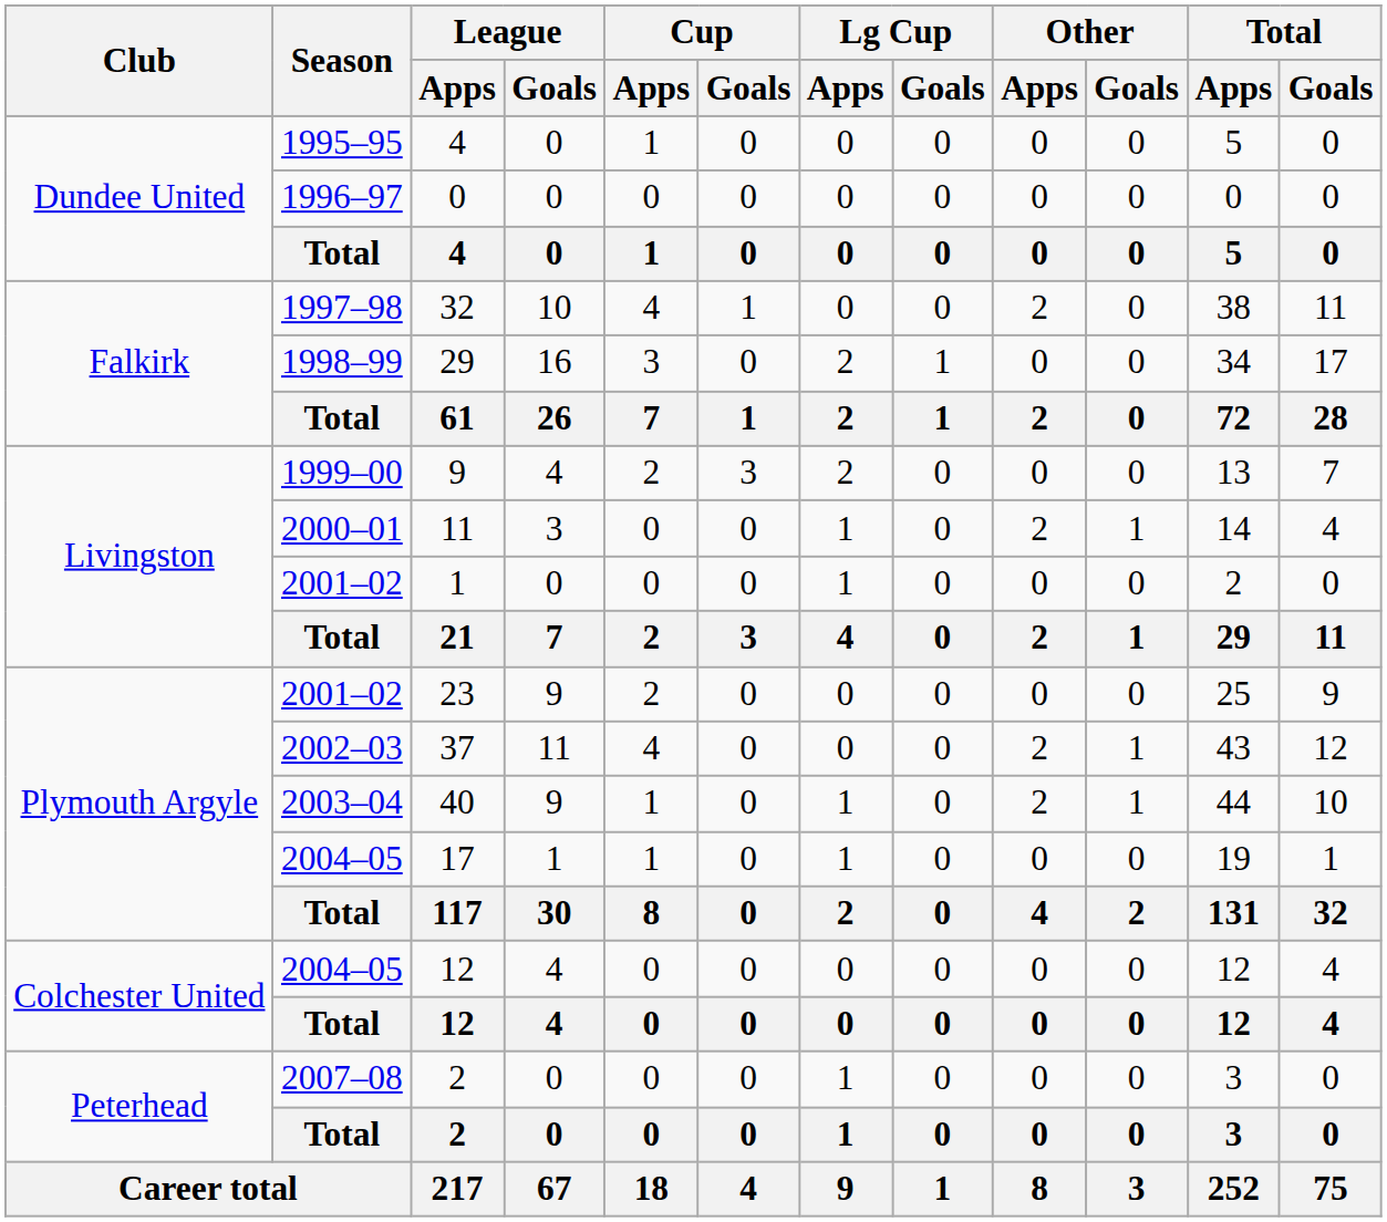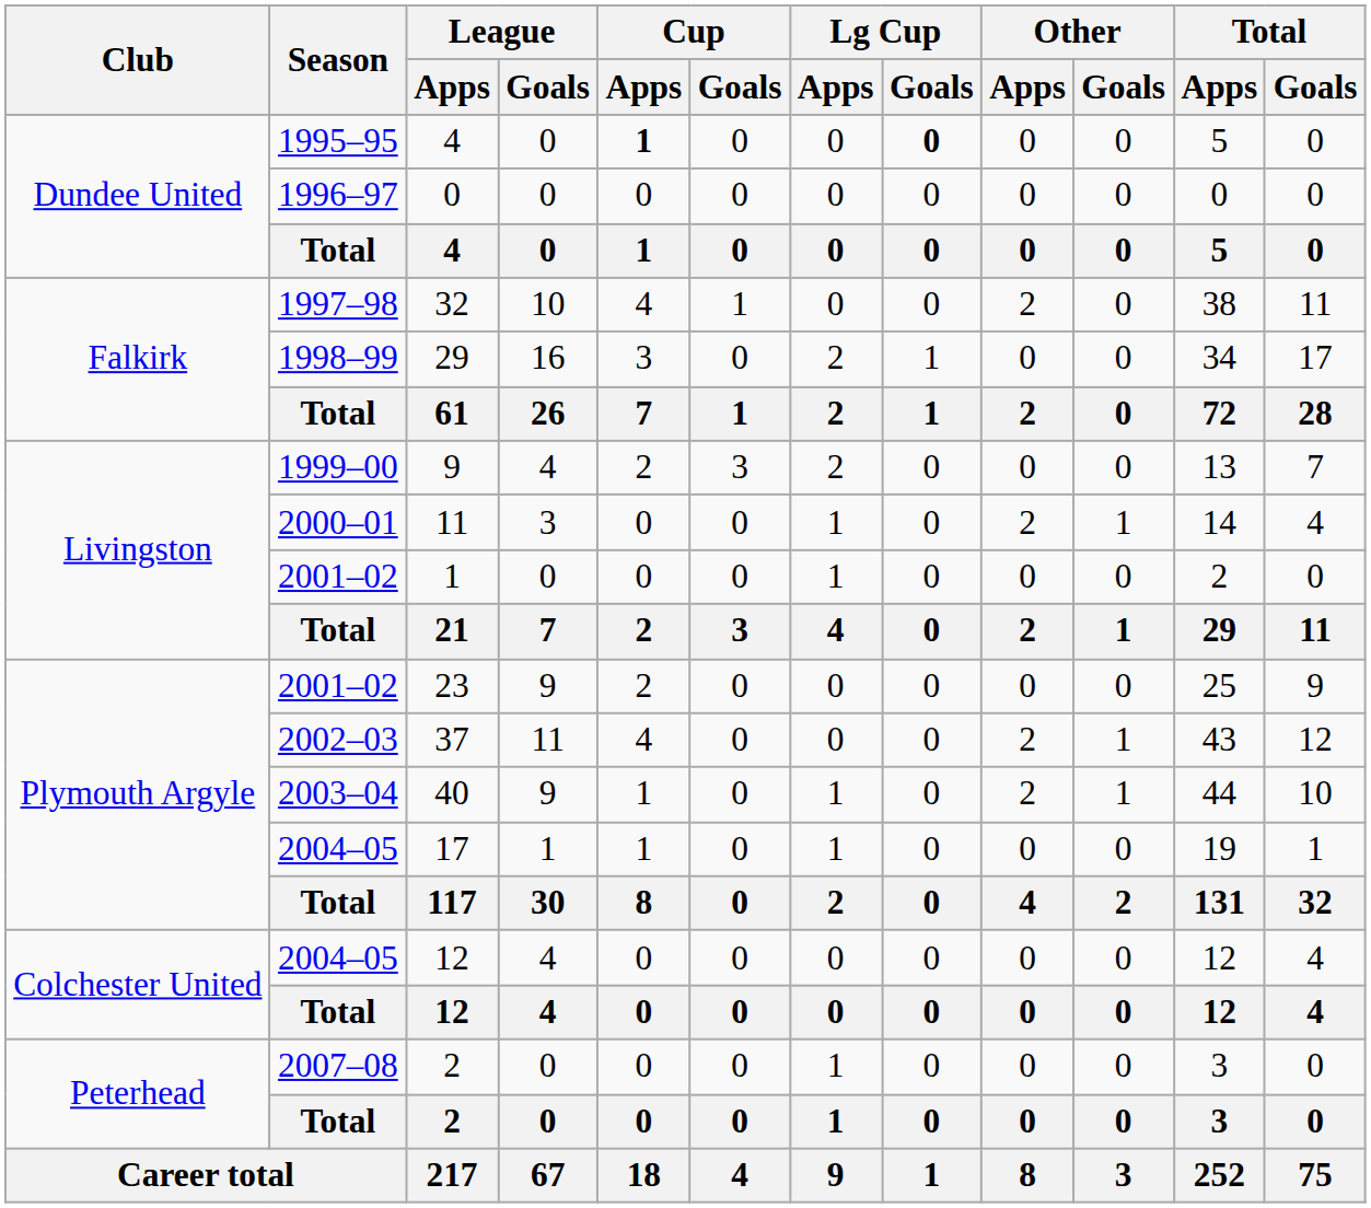1995–95 / 4 | Cup / Apps: normal -> bold
1995–95 / 4 | Lg Cup / Goals: normal -> bold
